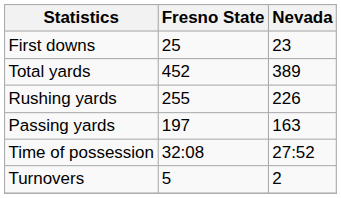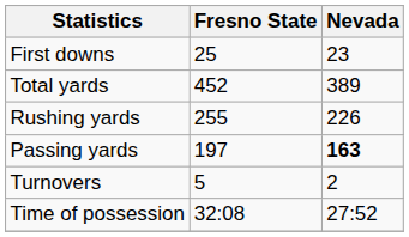Passing yards | Nevada: normal -> bold
rows swapped: Turnovers <-> Time of possession
